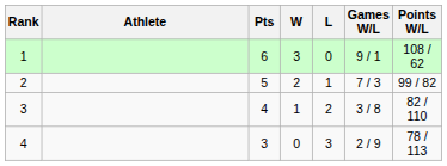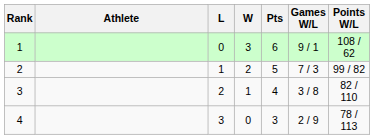columns swapped: Pts <-> L
